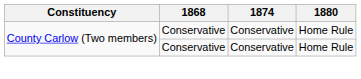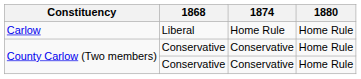+ row: Carlow | Liberal | Home Rule | Home Rule
